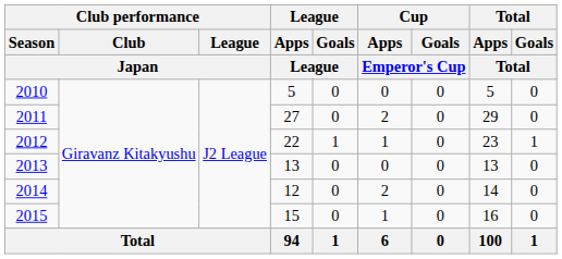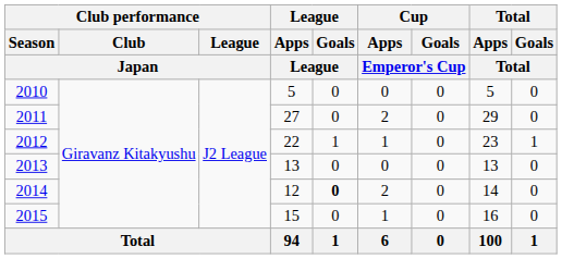2014 | League / Goals / League: normal -> bold
